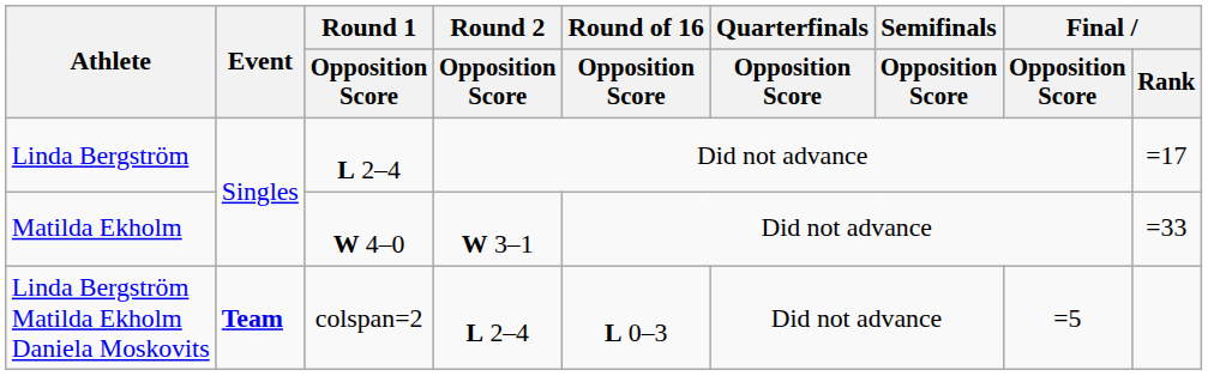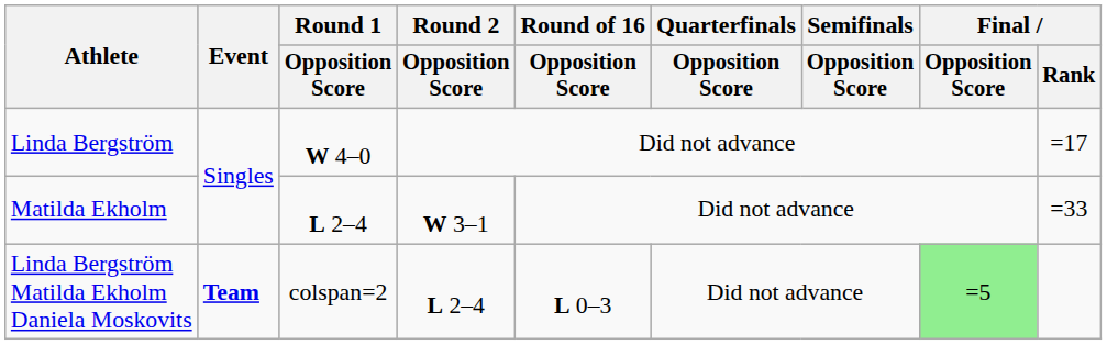Linda Bergström | Round 1 / Opposition Score: L 2–4 -> W 4–0
Matilda Ekholm | Round 1 / Opposition Score: W 4–0 -> L 2–4
Linda Bergström Matilda Ekholm Daniela Moskovits | Final / Opposition Score: no background -> lightgreen background
